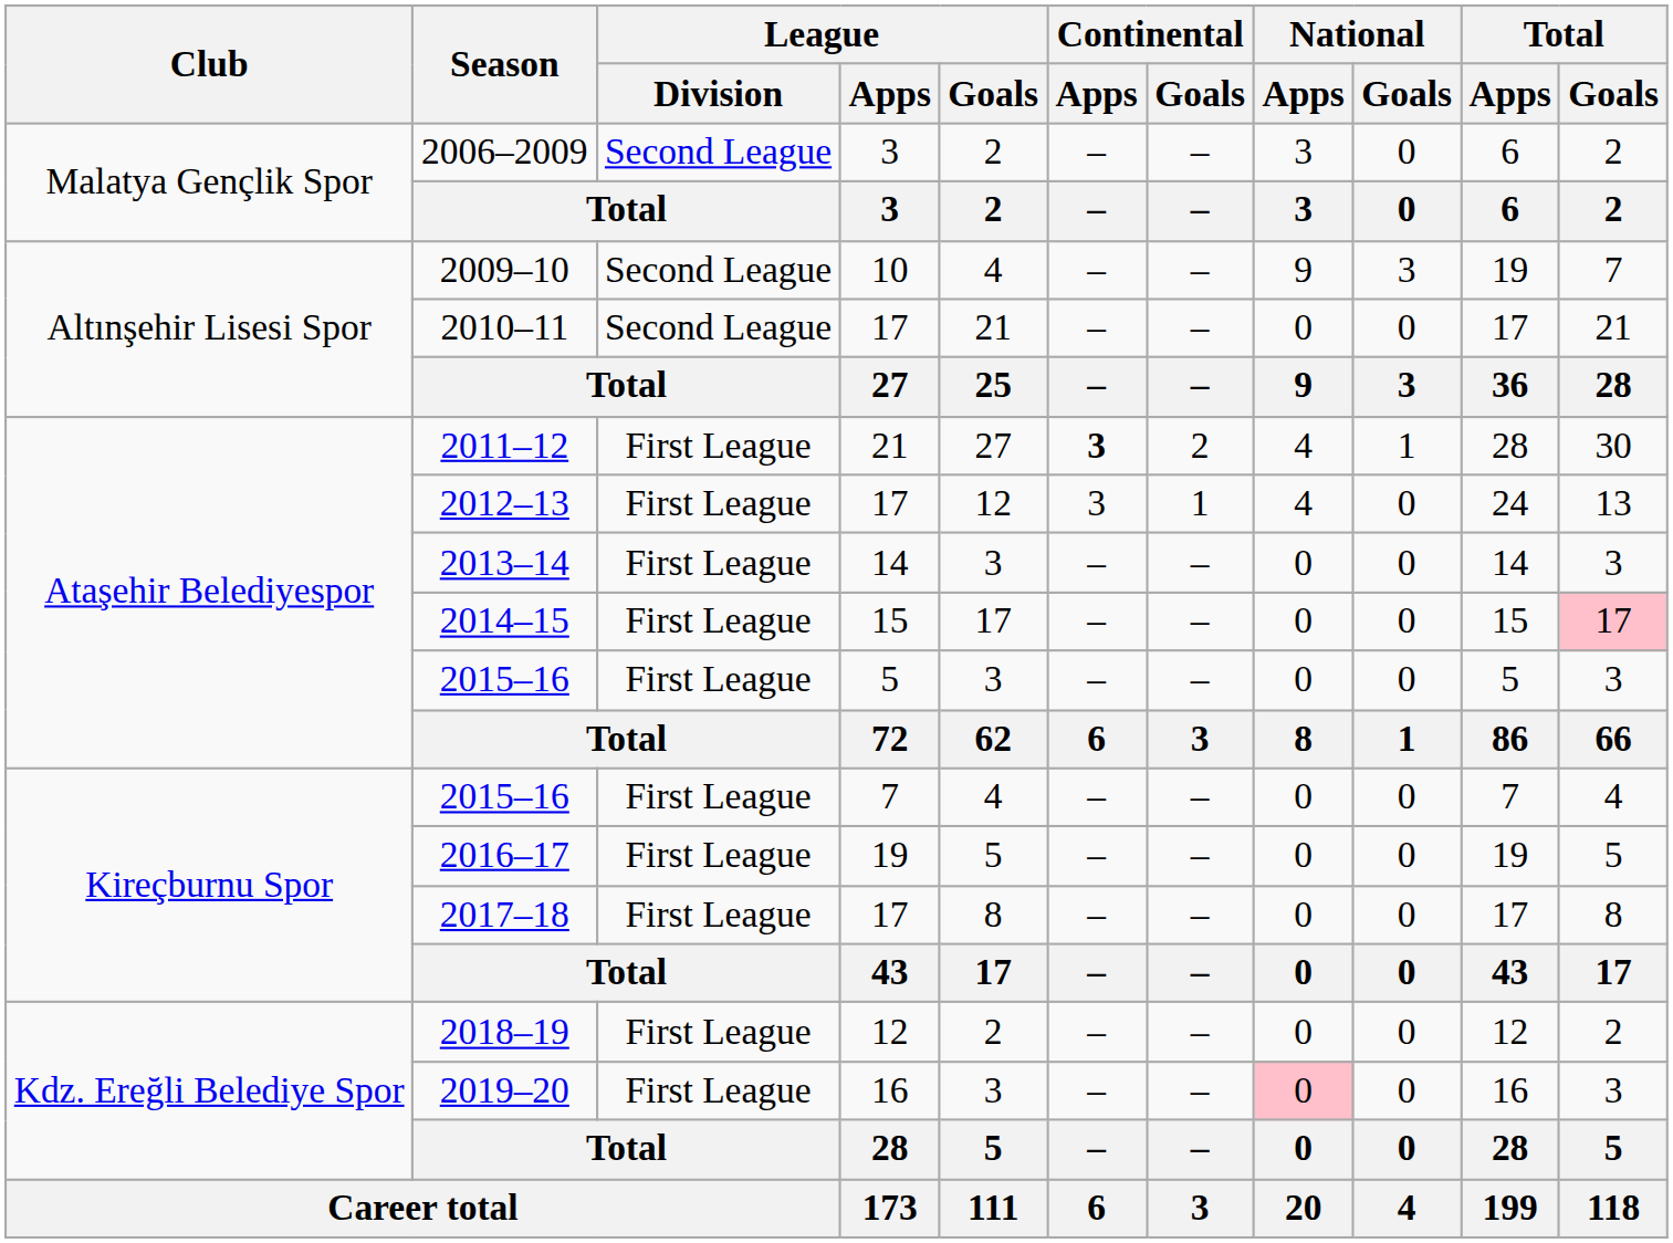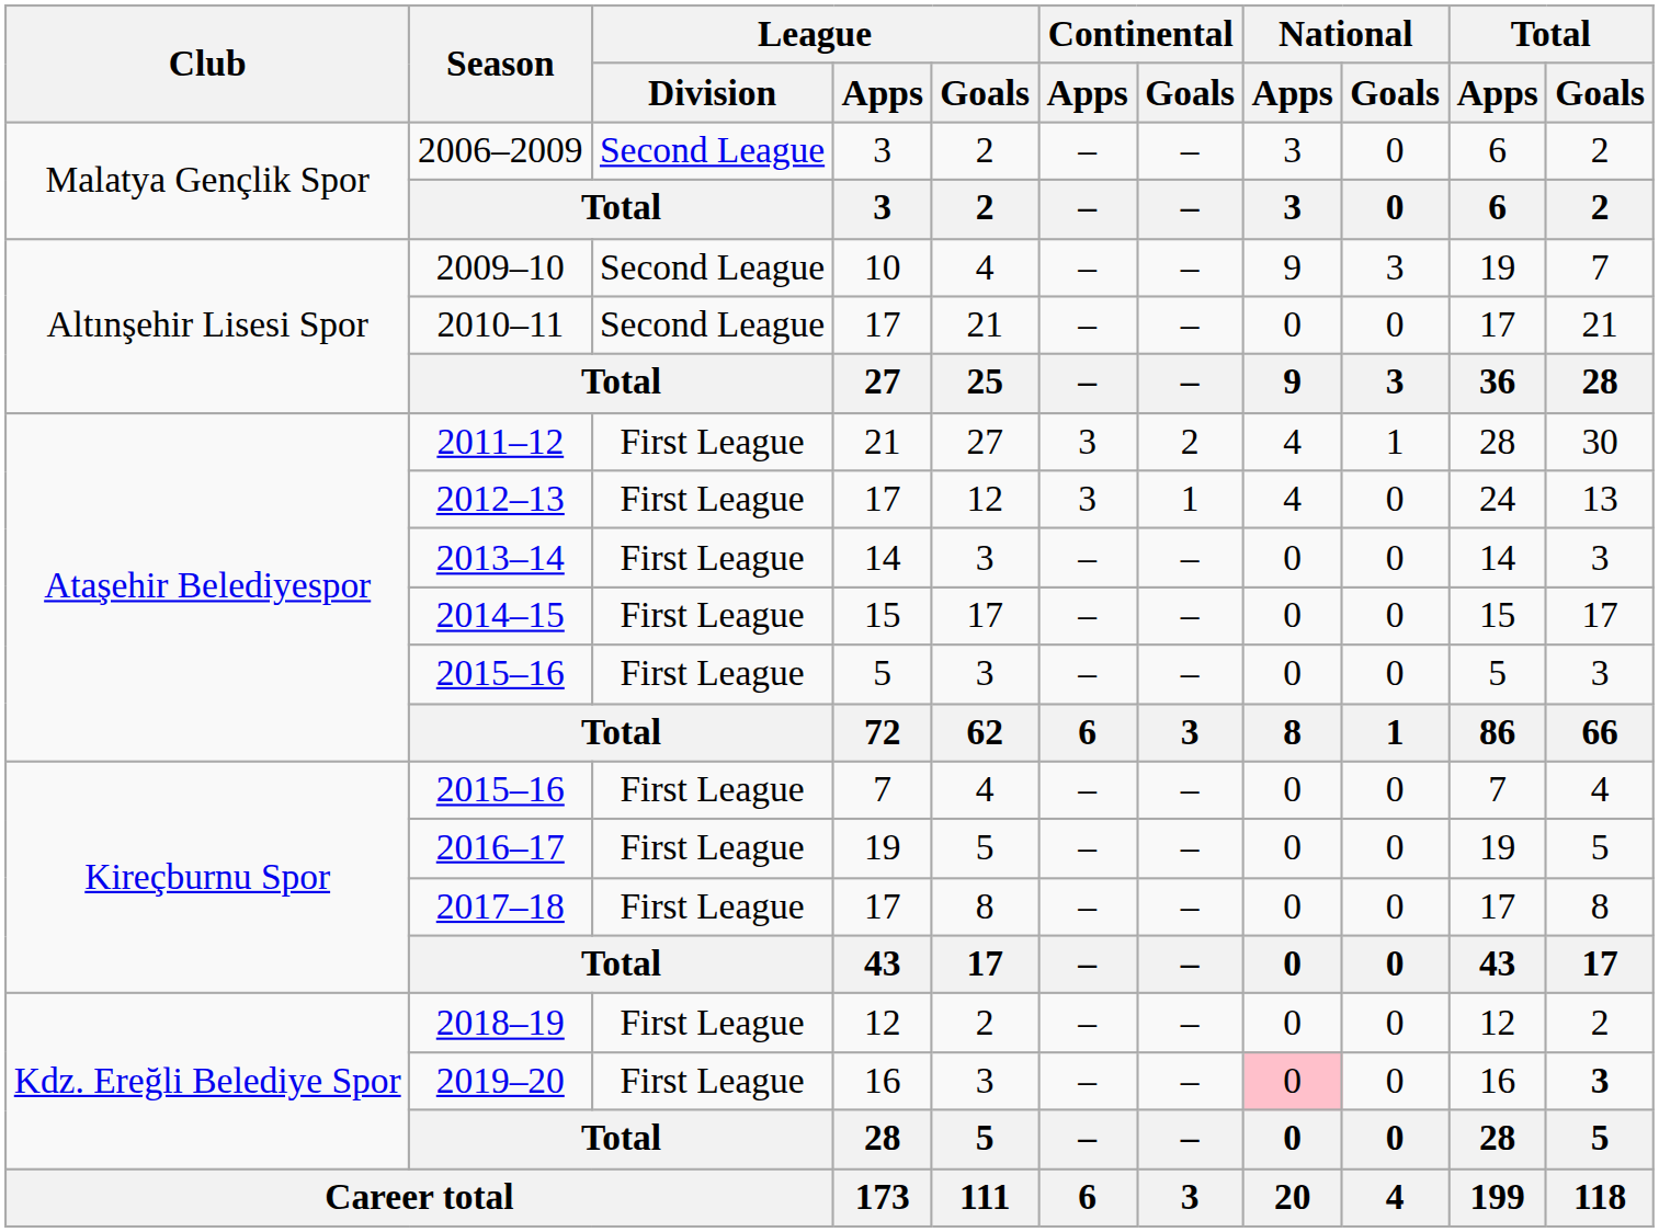2011–12 | Continental / Apps: bold -> normal
2014–15 | Total / Goals: pink background -> no background
2019–20 | Total / Goals: normal -> bold
